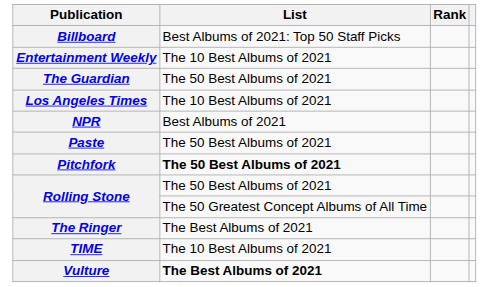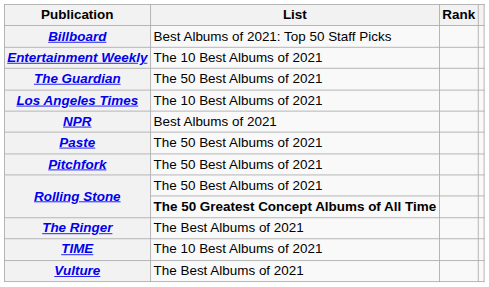Pitchfork | List: bold -> normal
Rolling Stone / The 50 Greatest Concept Albums of All Time | List: normal -> bold
Vulture | List: bold -> normal
